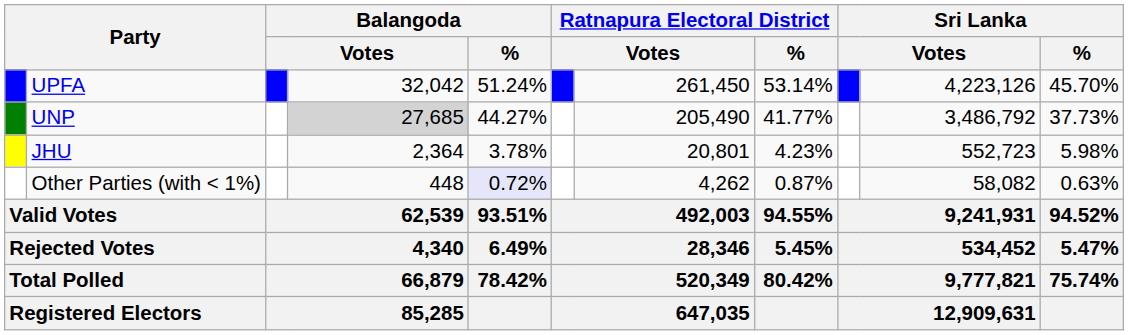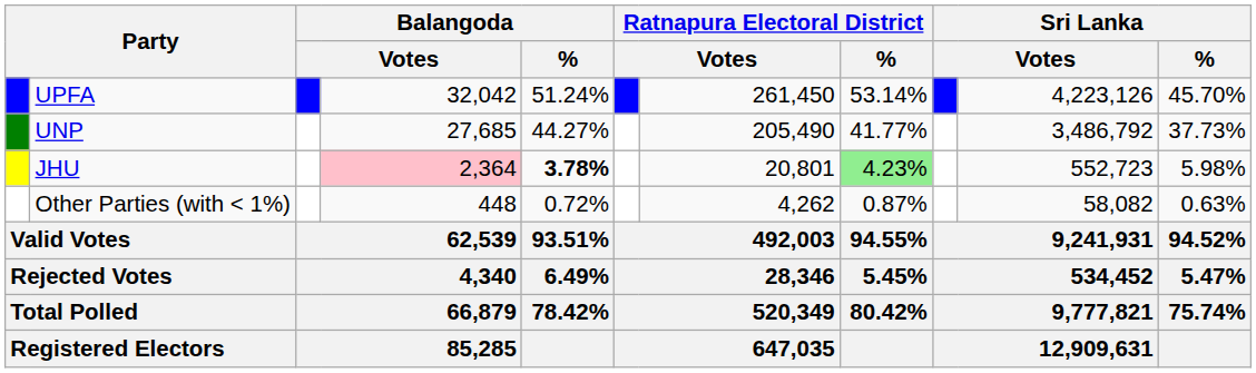UNP | column 4: lightgrey background -> no background
JHU | column 4: no background -> pink background
JHU | Balangoda / %: normal -> bold
JHU | Ratnapura Electoral District / %: no background -> lightgreen background
Other Parties (with < 1%) | Balangoda / %: lavender background -> no background
